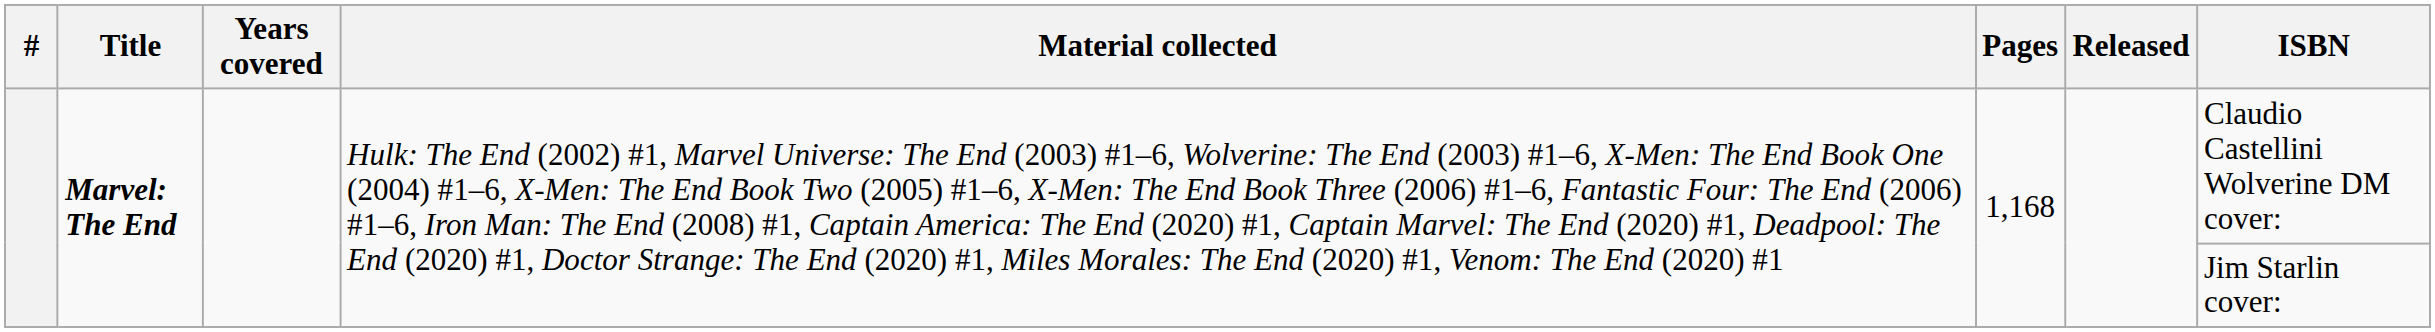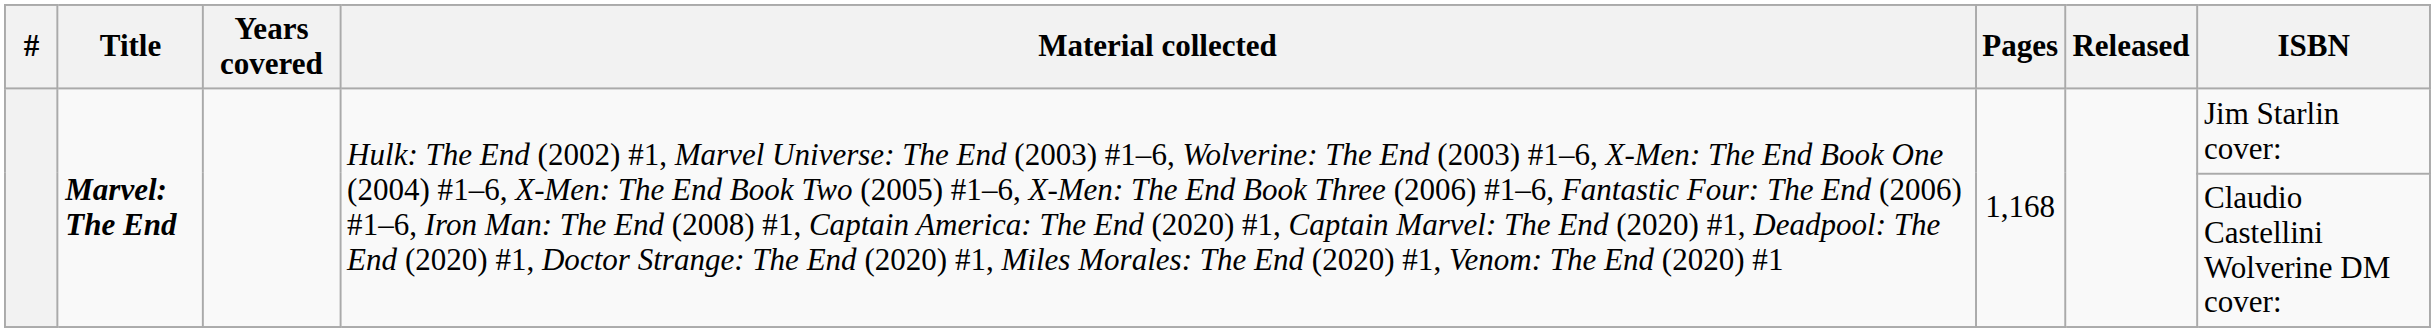row 2 | ISBN: Claudio Castellini Wolverine DM cover: -> Jim Starlin cover:
row 3 | ISBN: Jim Starlin cover: -> Claudio Castellini Wolverine DM cover:
